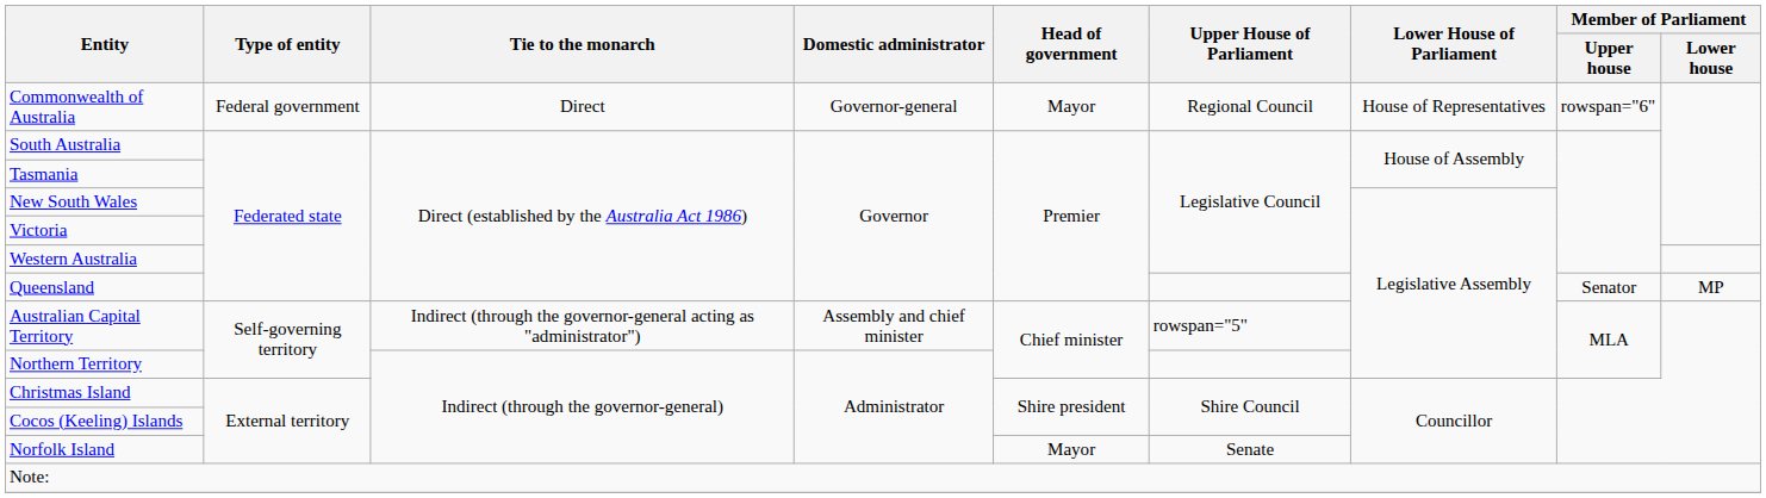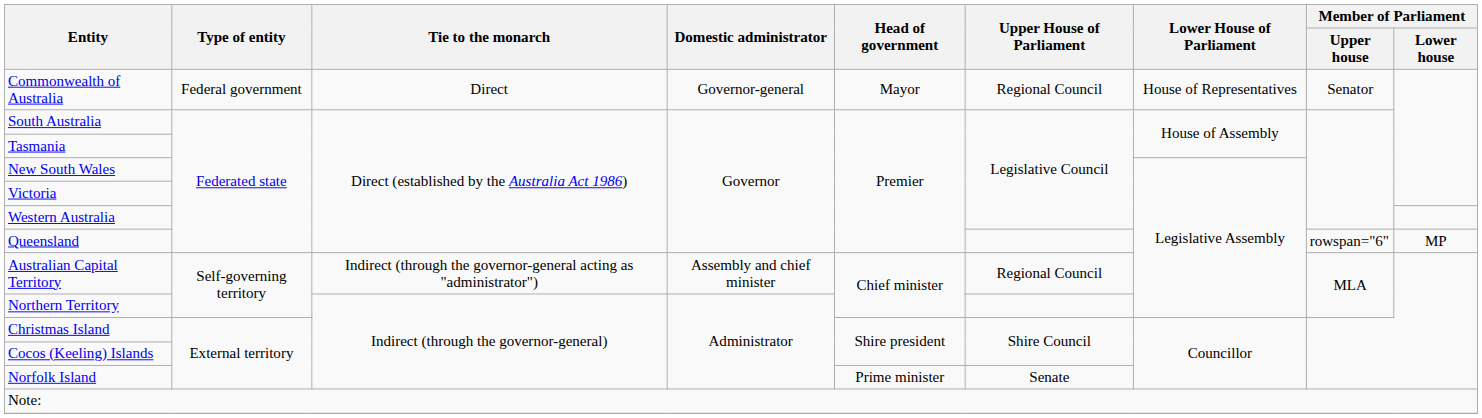Commonwealth of Australia | Member of Parliament / Upper house: rowspan="6" -> Senator
Queensland | Member of Parliament / Upper house: Senator -> rowspan="6"
Australian Capital Territory | Upper House of Parliament: rowspan="5" -> Regional Council
Norfolk Island | Head of government: Mayor -> Prime minister
